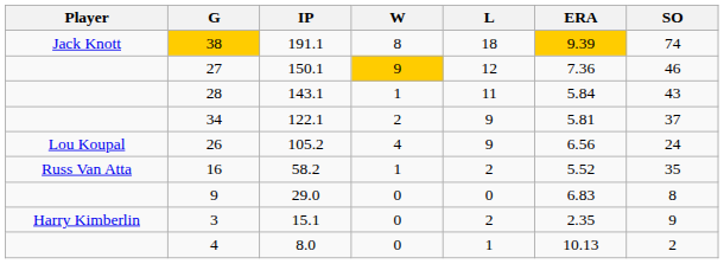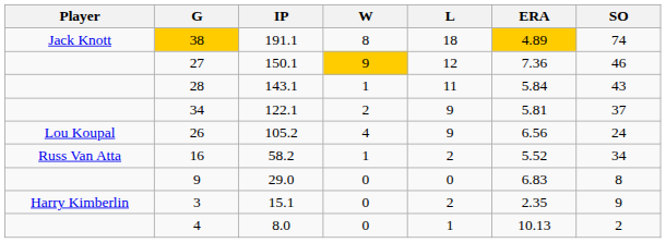38 | ERA: 9.39 -> 4.89
16 | SO: 35 -> 34
